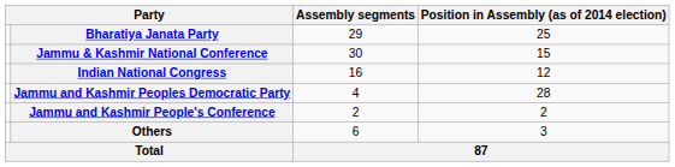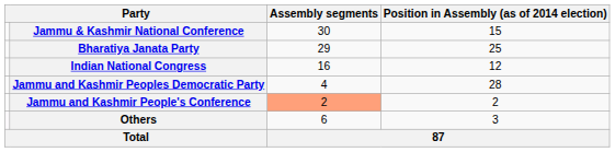rows swapped: Bharatiya Janata Party <-> Jammu & Kashmir National Conference
Jammu and Kashmir People's Conference | Assembly segments: no background -> lightsalmon background
